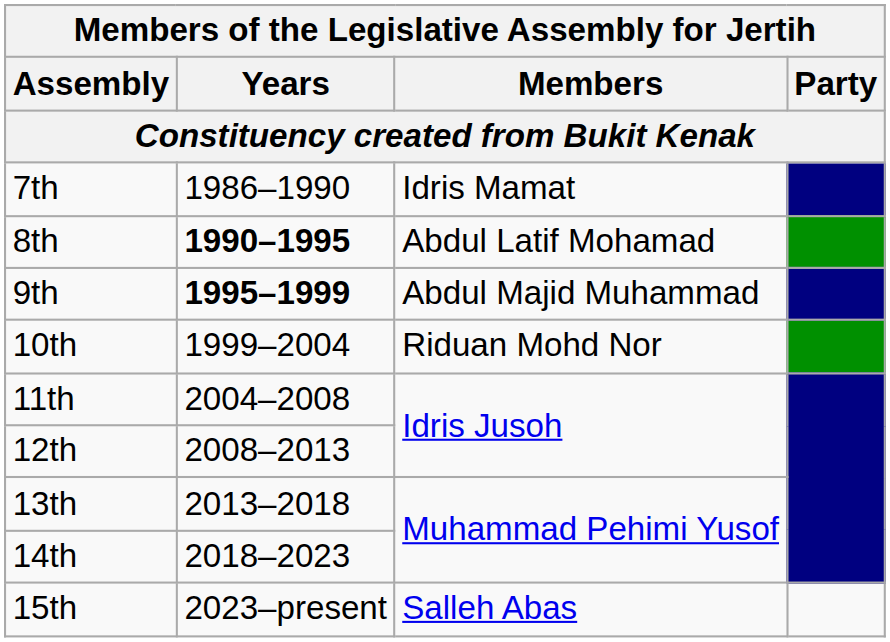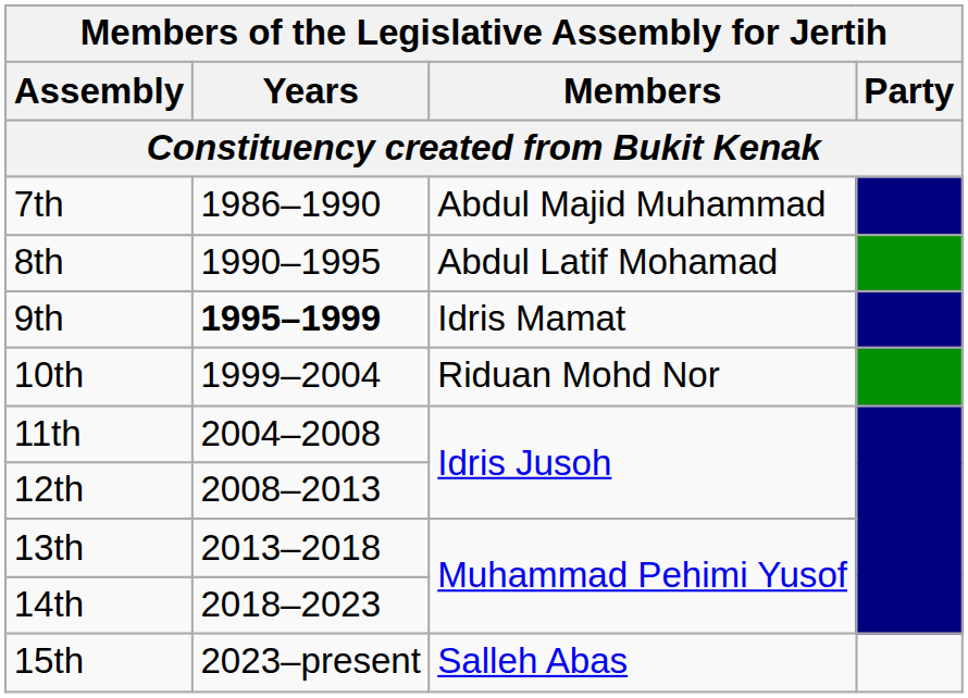7th | Members: Idris Mamat -> Abdul Majid Muhammad
8th | Years: bold -> normal
9th | Members: Abdul Majid Muhammad -> Idris Mamat
